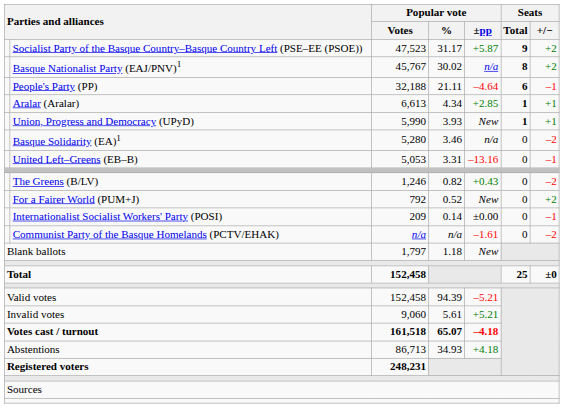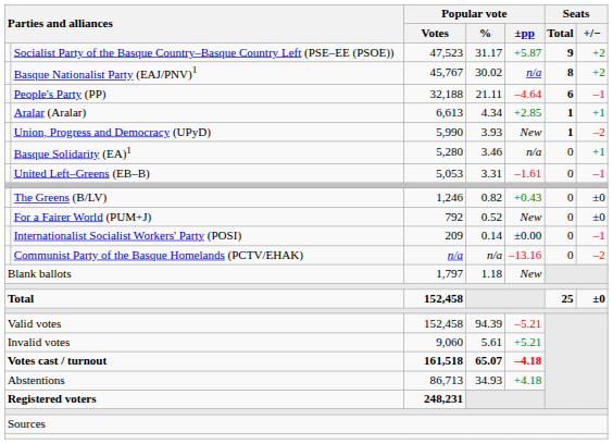Union, Progress and Democracy (UPyD) | Seats / +/−: +1 -> –2
Basque Solidarity (EA)1 | Seats / +/−: –2 -> +1
United Left–Greens (EB–B) | Popular vote / ±pp: –13.16 -> –1.61
The Greens (B/LV) | Seats / +/−: –2 -> ±0
For a Fairer World (PUM+J) | Seats / +/−: +2 -> ±0
Communist Party of the Basque Homelands (PCTV/EHAK) | Popular vote / ±pp: –1.61 -> –13.16
